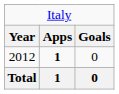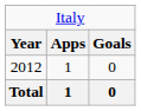2012 | column 2: bold -> normal
